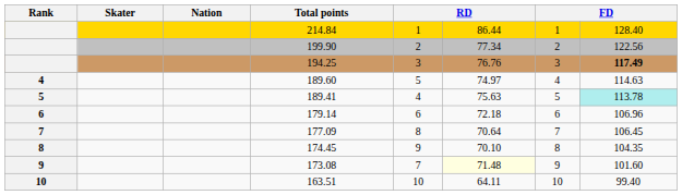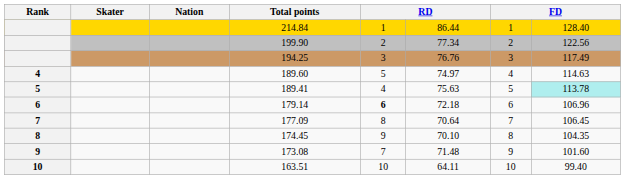194.25 | column 8: bold -> normal
179.14 | column 5: normal -> bold
173.08 | column 6: lightyellow background -> no background
